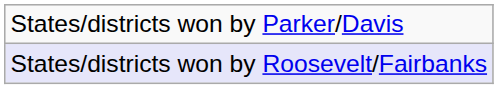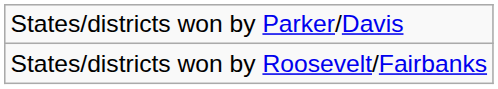row 2 | column 1: lavender background -> no background
